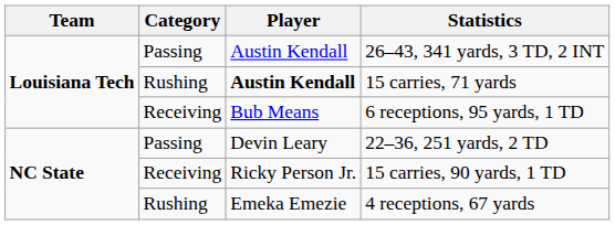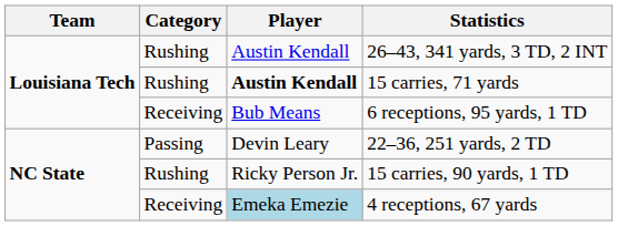26–43, 341 yards, 3 TD, 2 INT | Category: Passing -> Rushing
15 carries, 90 yards, 1 TD | Category: Receiving -> Rushing
4 receptions, 67 yards | Category: Rushing -> Receiving
4 receptions, 67 yards | Player: no background -> lightblue background
